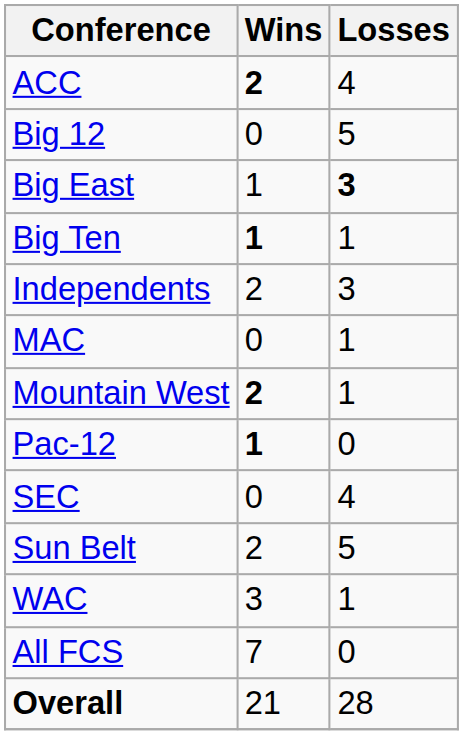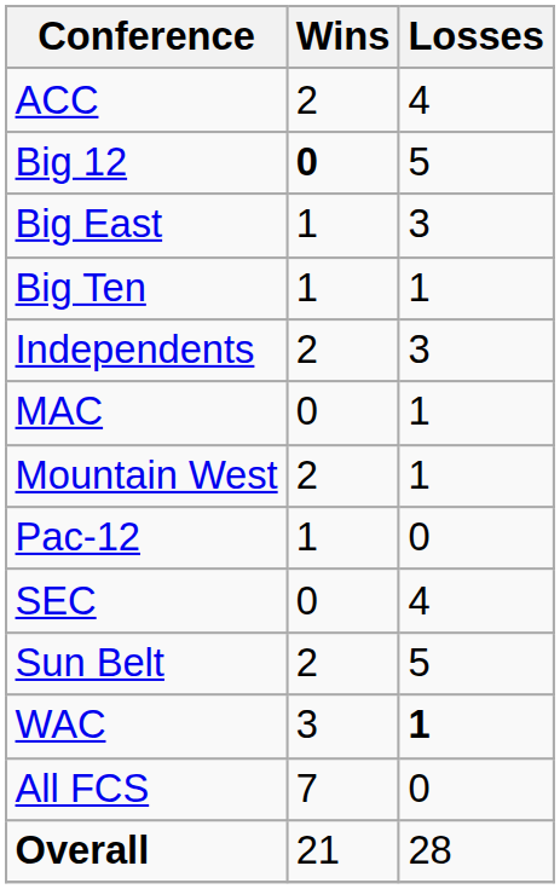ACC | Wins: bold -> normal
Big 12 | Wins: normal -> bold
Big East | Losses: bold -> normal
Big Ten | Wins: bold -> normal
Mountain West | Wins: bold -> normal
Pac-12 | Wins: bold -> normal
WAC | Losses: normal -> bold
